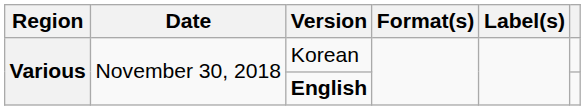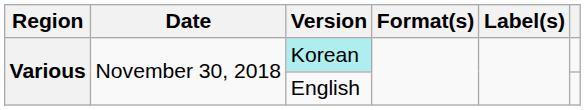Korean | Version: no background -> paleturquoise background
English | Version: bold -> normal
